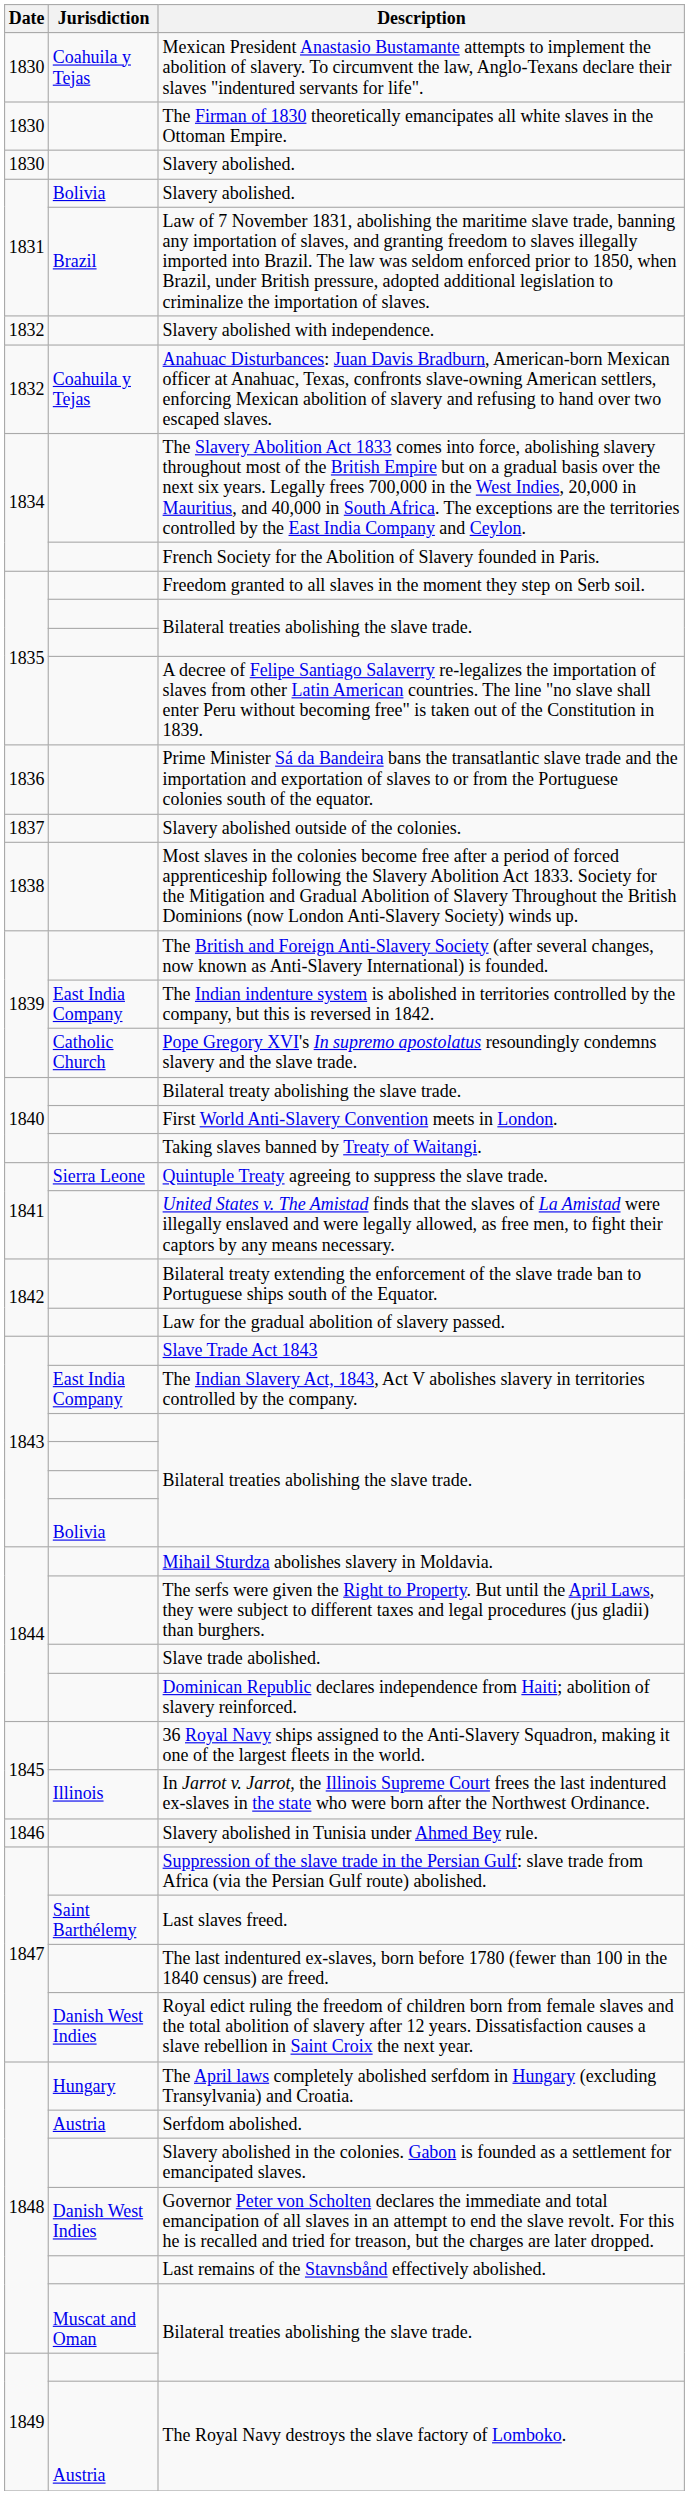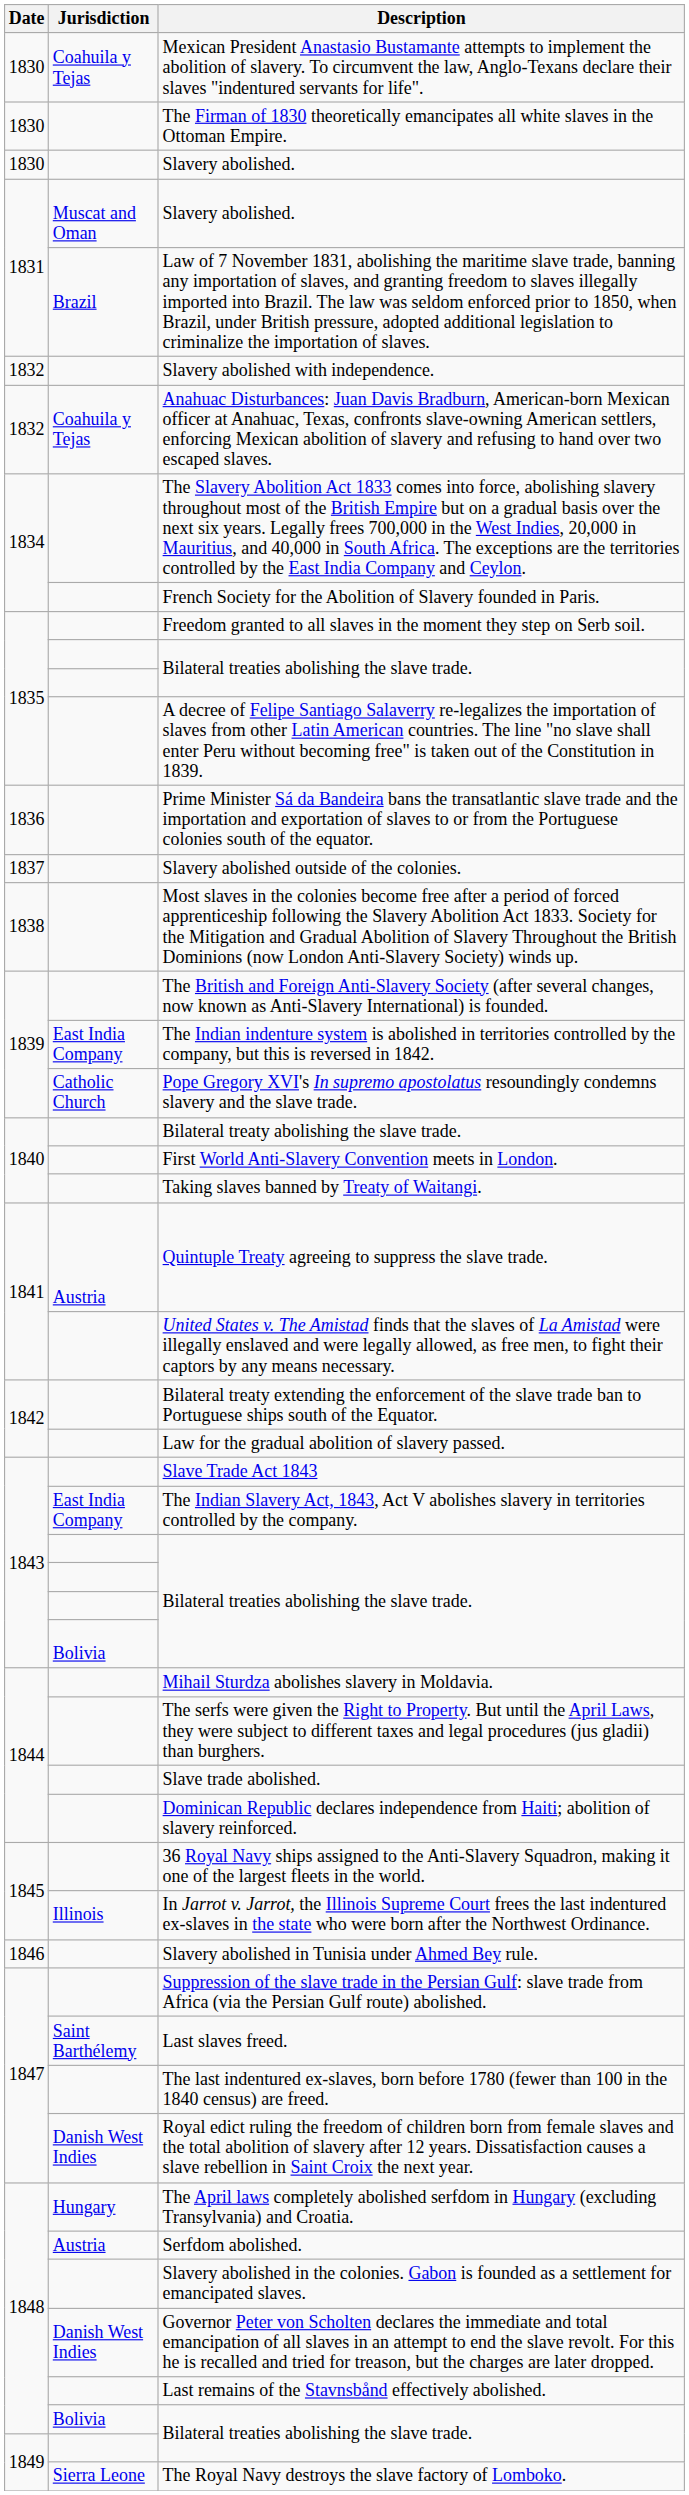1831 / Slavery abolished. | Jurisdiction: Bolivia -> Muscat and Oman
Quintuple Treaty agreeing to suppress the slave trade. | Jurisdiction: Sierra Leone -> Austria
1848 / Bilateral treaties abolishing the slave trade. | Jurisdiction: Muscat and Oman -> Bolivia
The Royal Navy destroys the slave factory of Lomboko. | Jurisdiction: Austria -> Sierra Leone
